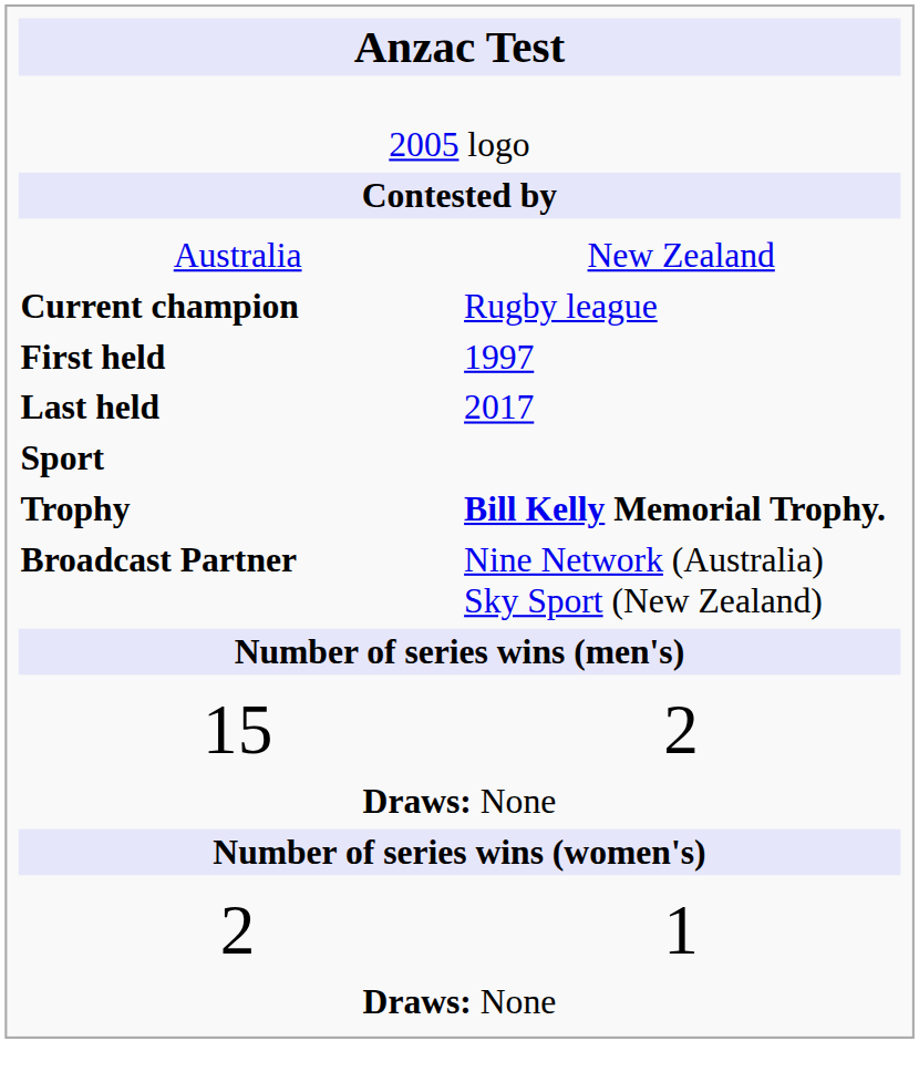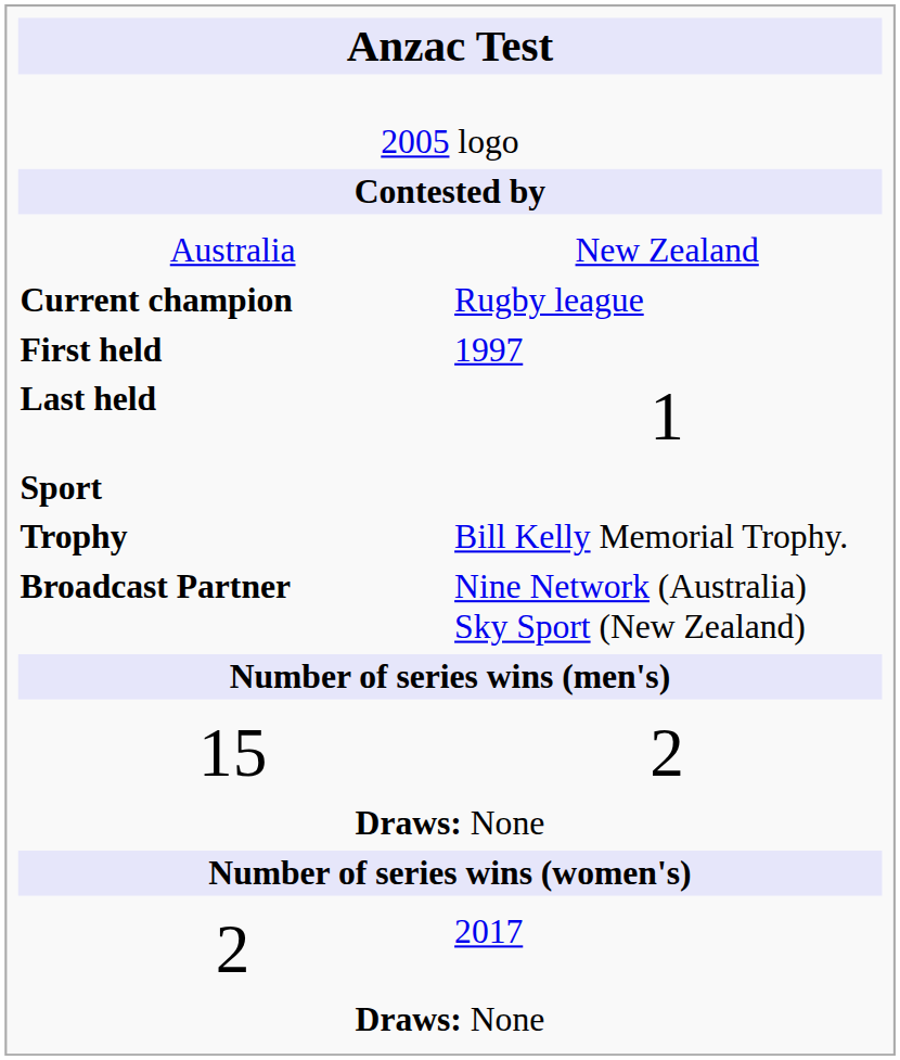row 7 | column 2: 2017 -> 1
row 9 | column 2: bold -> normal
row 15 | column 2: 1 -> 2017
